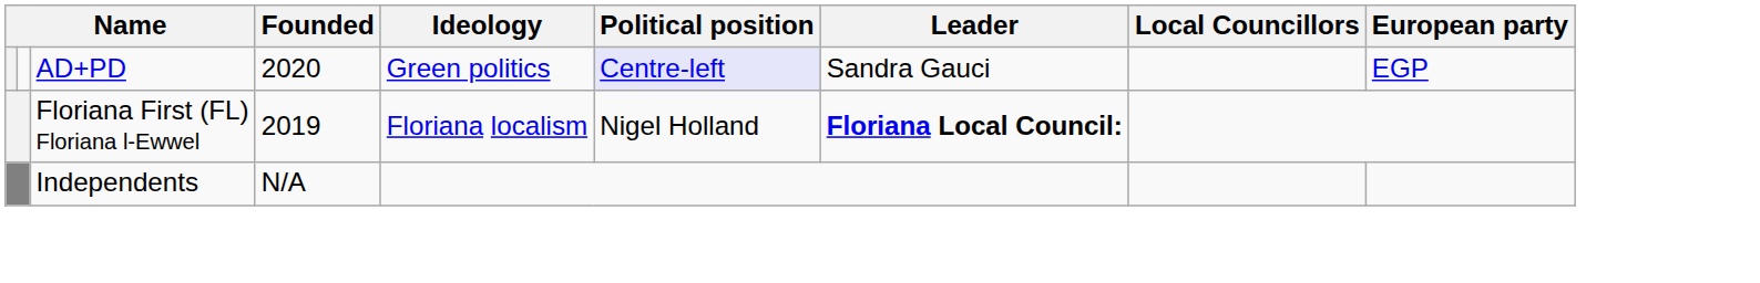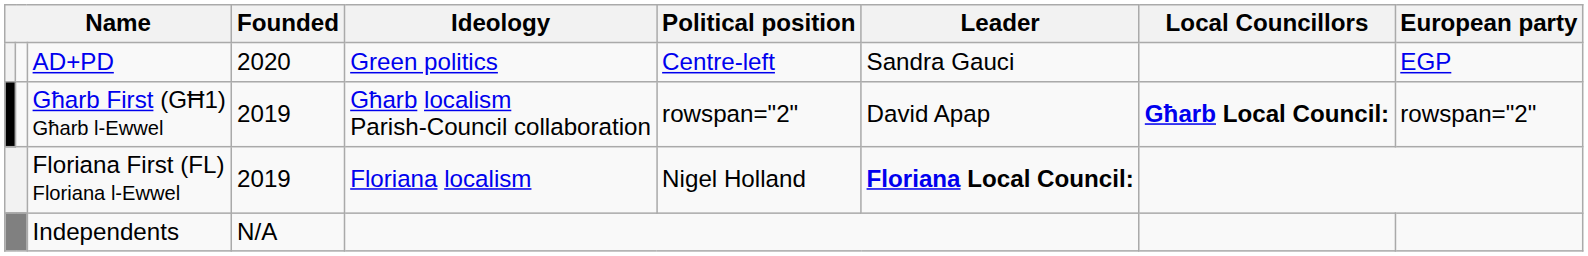AD+PD | Political position: lavender background -> no background
+ row: Għarb First (GĦ1) Għarb l-Ewwel | 2019 | Għarb localism Parish-Council collaboration | rowspan="2" | David Apap | Għarb Local Council: | rowspan="2"
